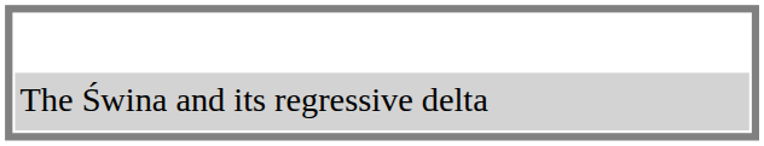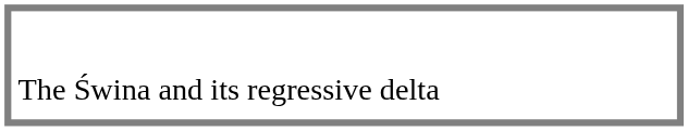row 1 | column 1: lightgrey background -> no background
